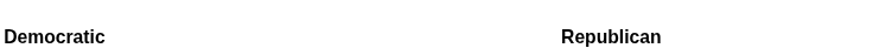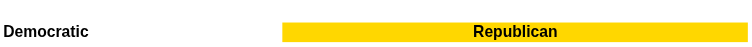Democratic | 54: no background -> gold background
